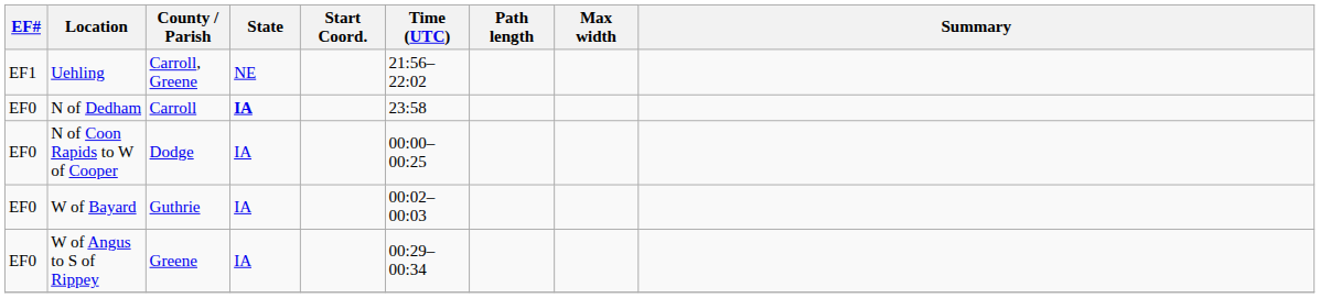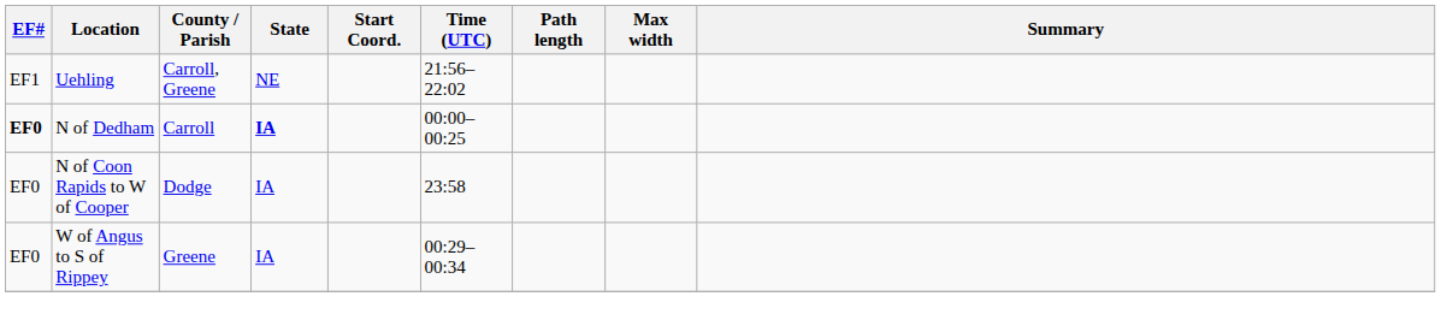N of Dedham | EF#: normal -> bold
N of Dedham | Time (UTC): 23:58 -> 00:00–00:25
N of Coon Rapids to W of Cooper | Time (UTC): 00:00–00:25 -> 23:58
- row: EF0 | W of Bayard | Guthrie | IA | 00:02–00:03
